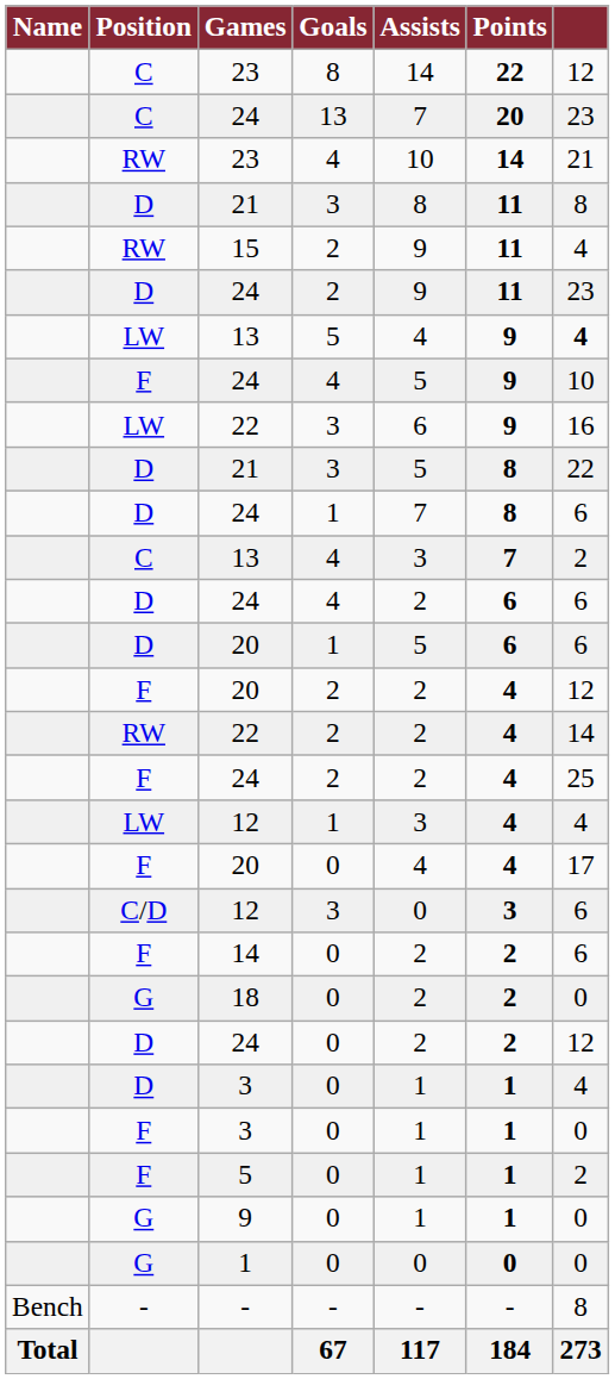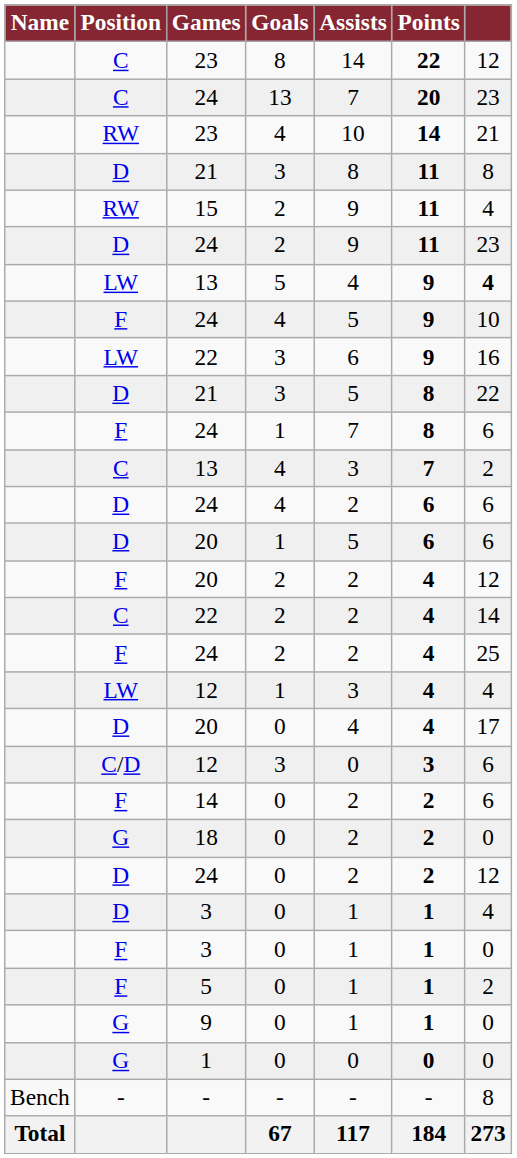24 / 1 | Position: D -> F
22 / 2 | Position: RW -> C
20 / 0 | Position: F -> D
